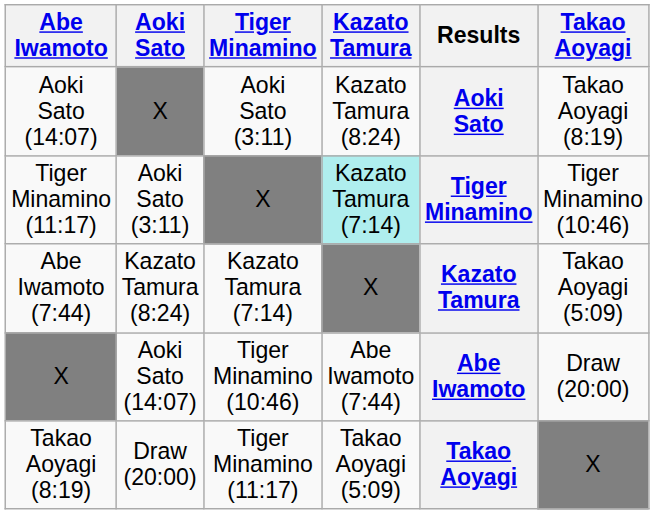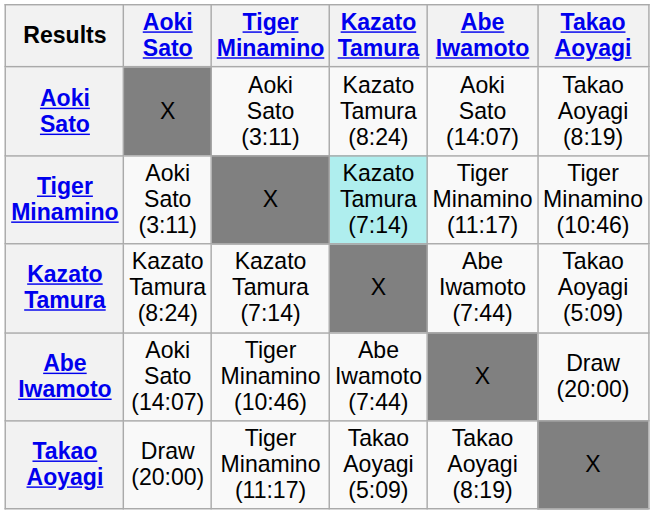columns swapped: Results <-> Abe Iwamoto
